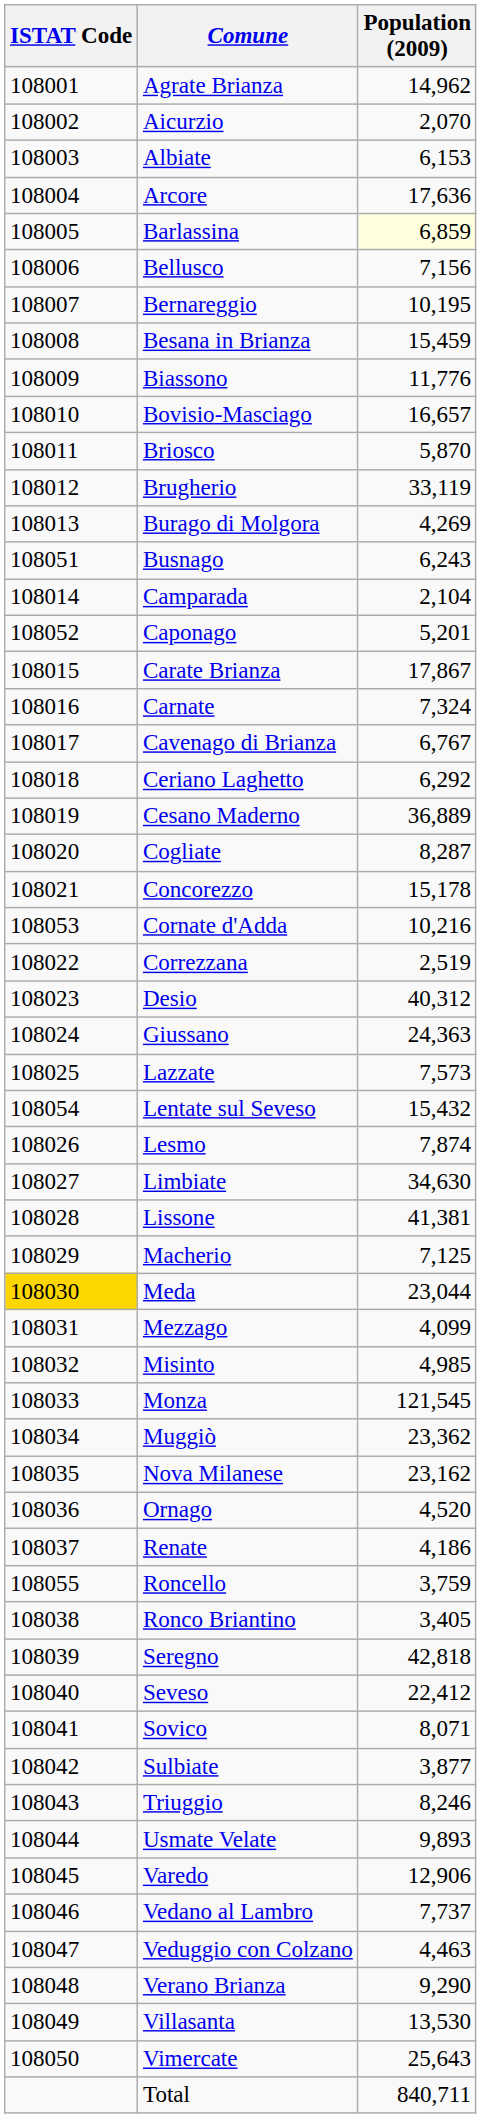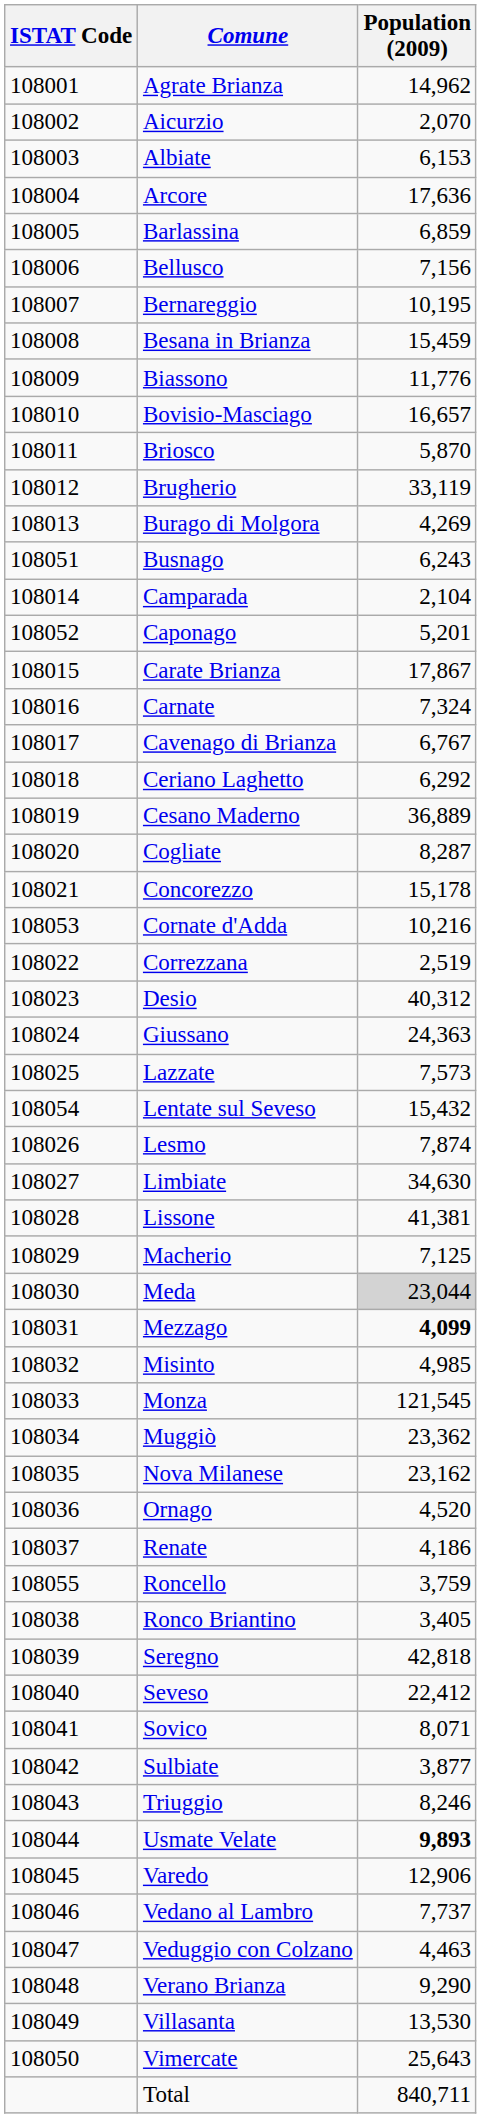Barlassina | Population (2009): lightyellow background -> no background
Meda | ISTAT Code: gold background -> no background
Meda | Population (2009): no background -> lightgrey background
Mezzago | Population (2009): normal -> bold
Usmate Velate | Population (2009): normal -> bold
